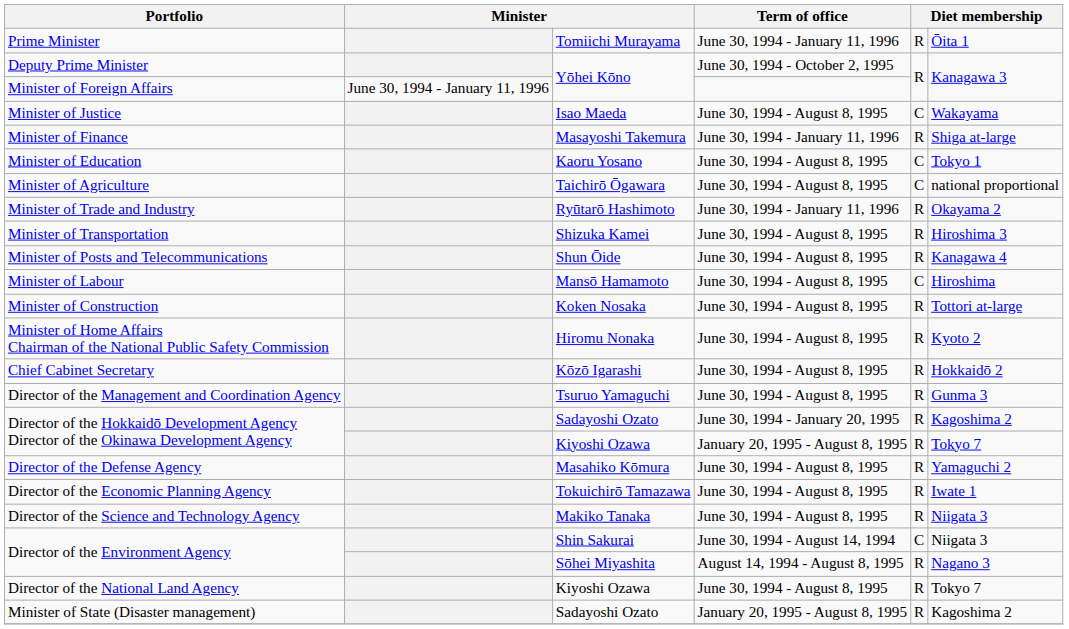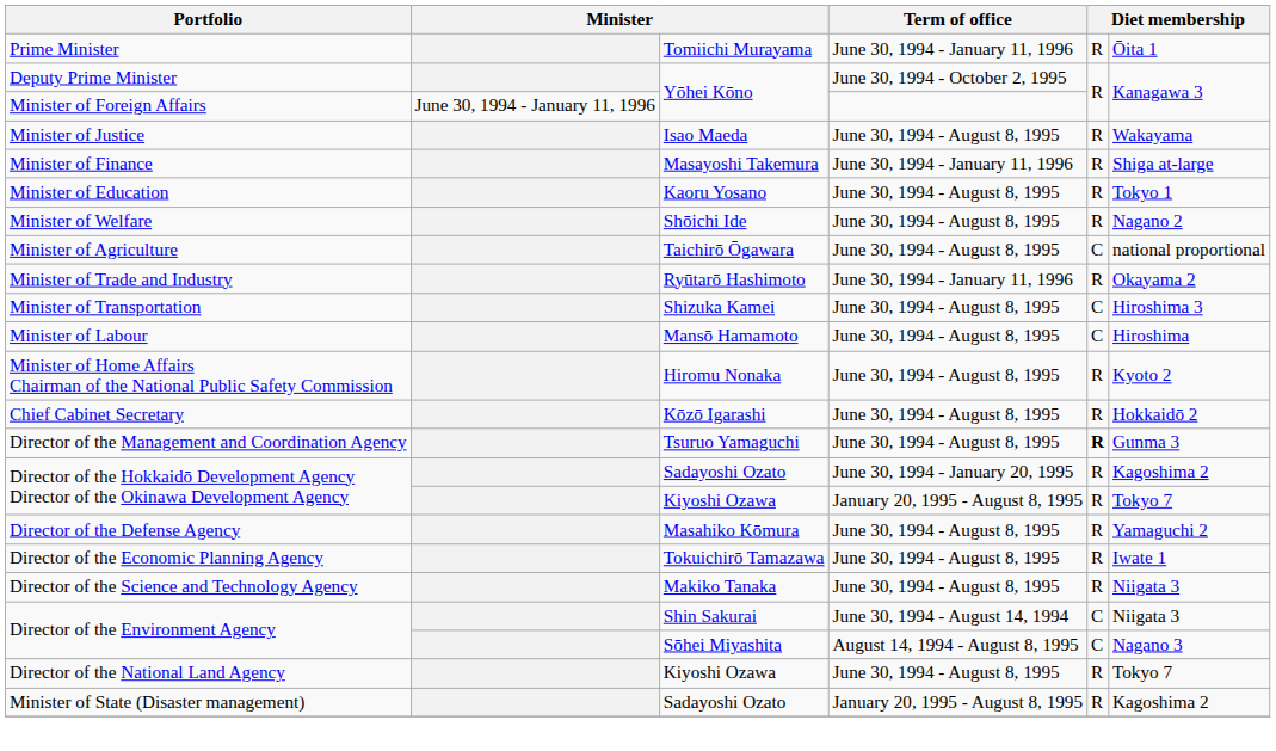Minister of Justice | column 5: C -> R
Minister of Education | column 5: C -> R
+ row: Minister of Welfare | Shōichi Ide | June 30, 1994 - August 8, 1995 | R | Nagano 2
Minister of Transportation | column 5: R -> C
- row: Minister of Posts and Telecommunications | Shun Ōide | June 30, 1994 - August 8, 1995 | R | Kanagawa 4
- row: Minister of Construction | Koken Nosaka | June 30, 1994 - August 8, 1995 | R | Tottori at-large
Director of the Management and Coordination Agency | column 5: normal -> bold
Director of the Environment Agency / Sōhei Miyashita | column 5: R -> C
